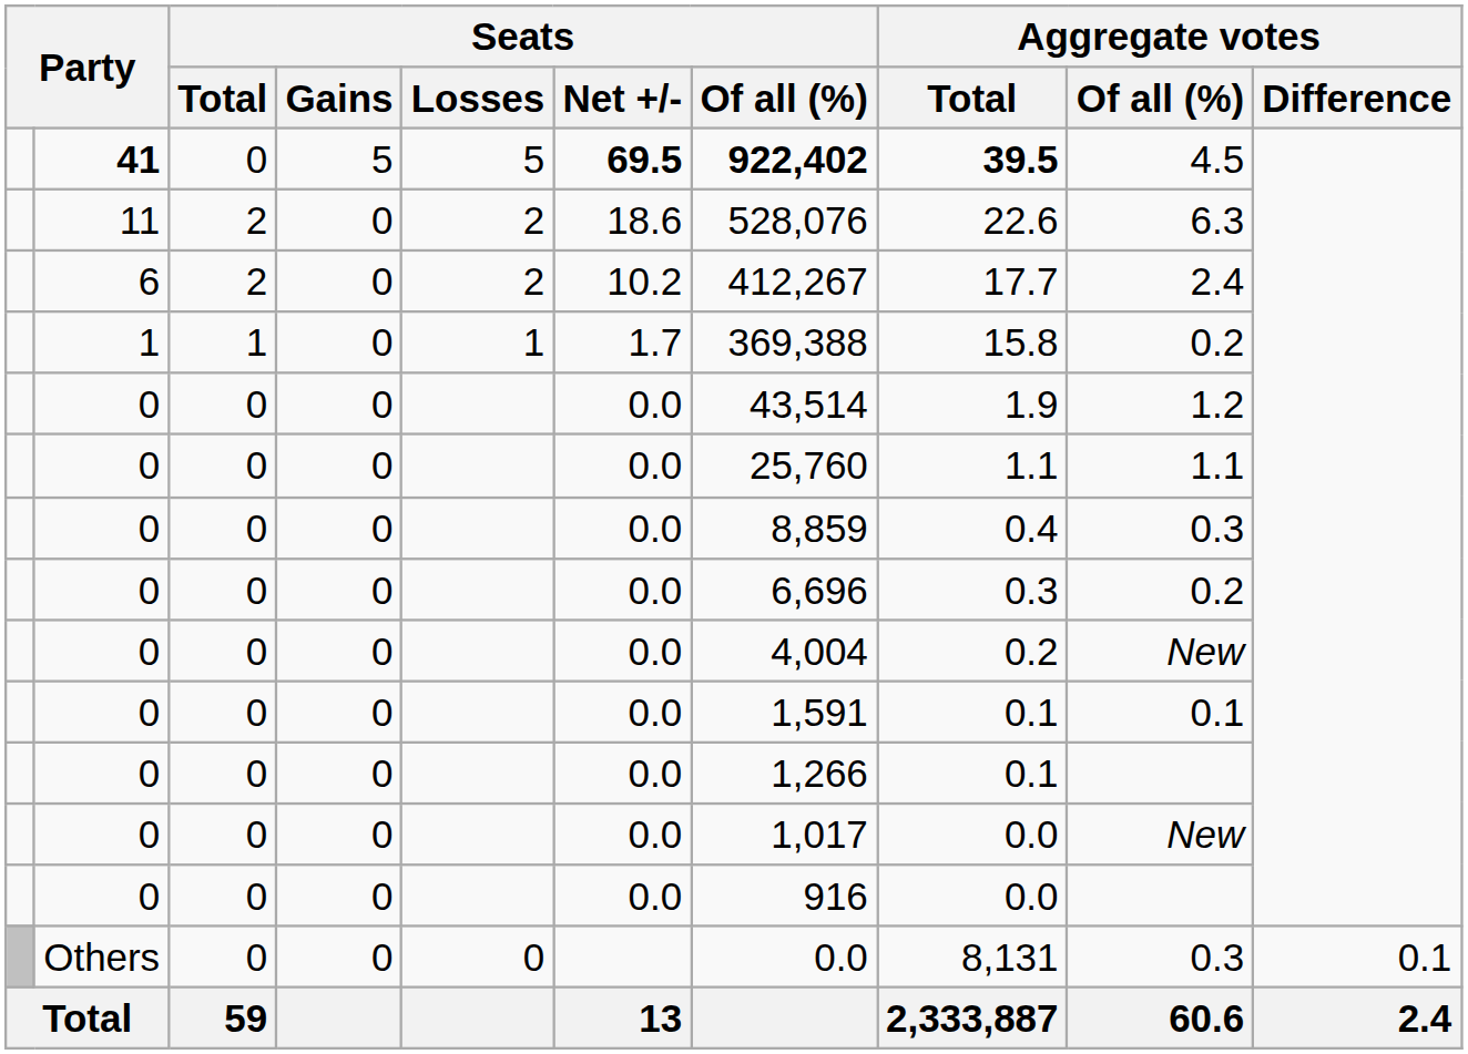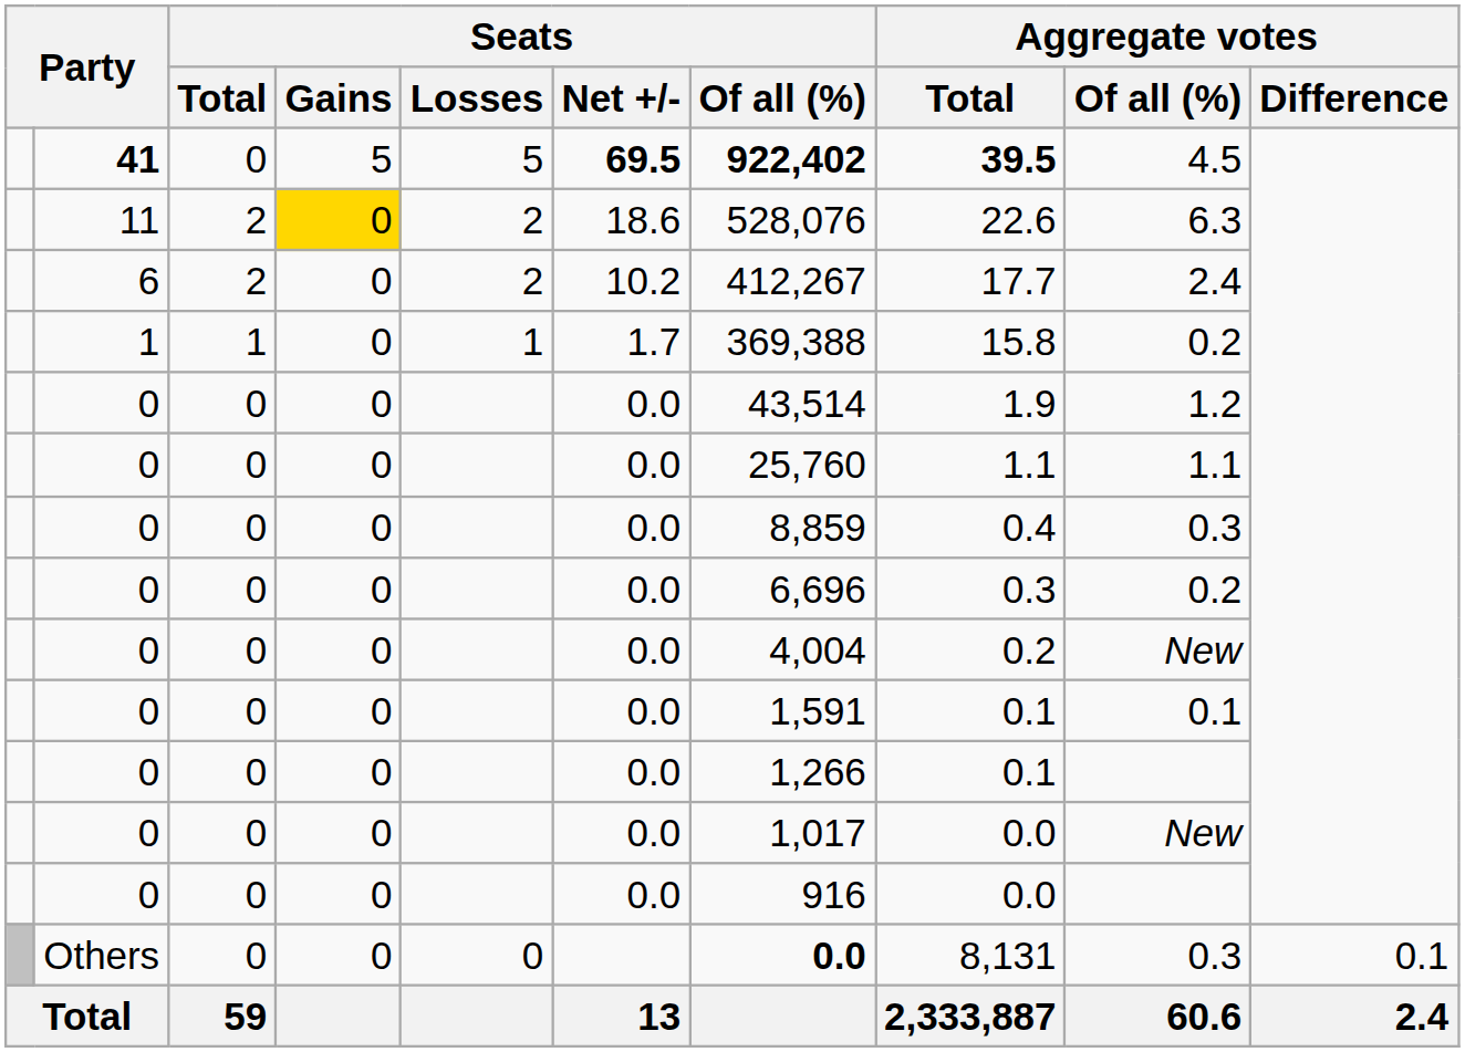11 | Seats / Gains: no background -> gold background
Others | Seats / Of all (%): normal -> bold
